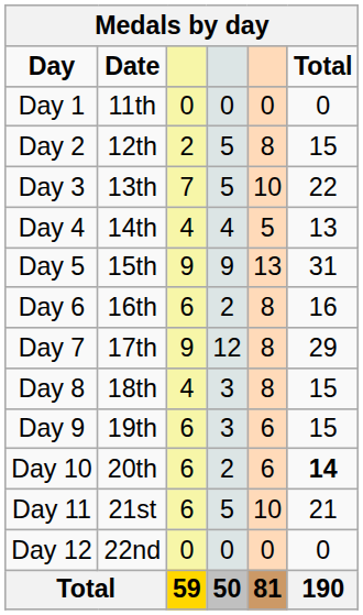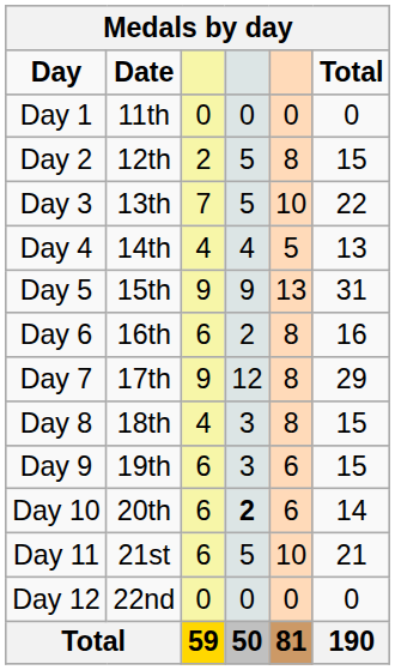Day 10 | column 4: normal -> bold
Day 10 | Total: bold -> normal
